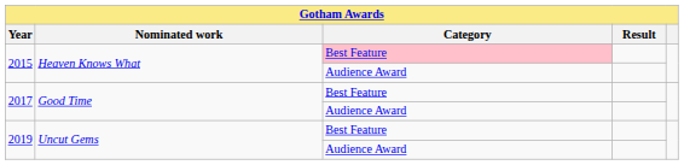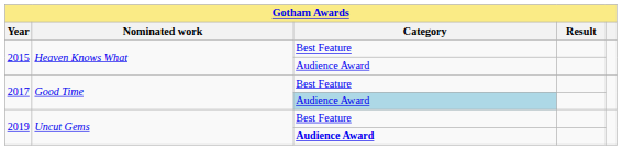2015 / Best Feature | Category: pink background -> no background
2017 / Audience Award | Category: no background -> lightblue background
2019 / Audience Award | Category: normal -> bold
